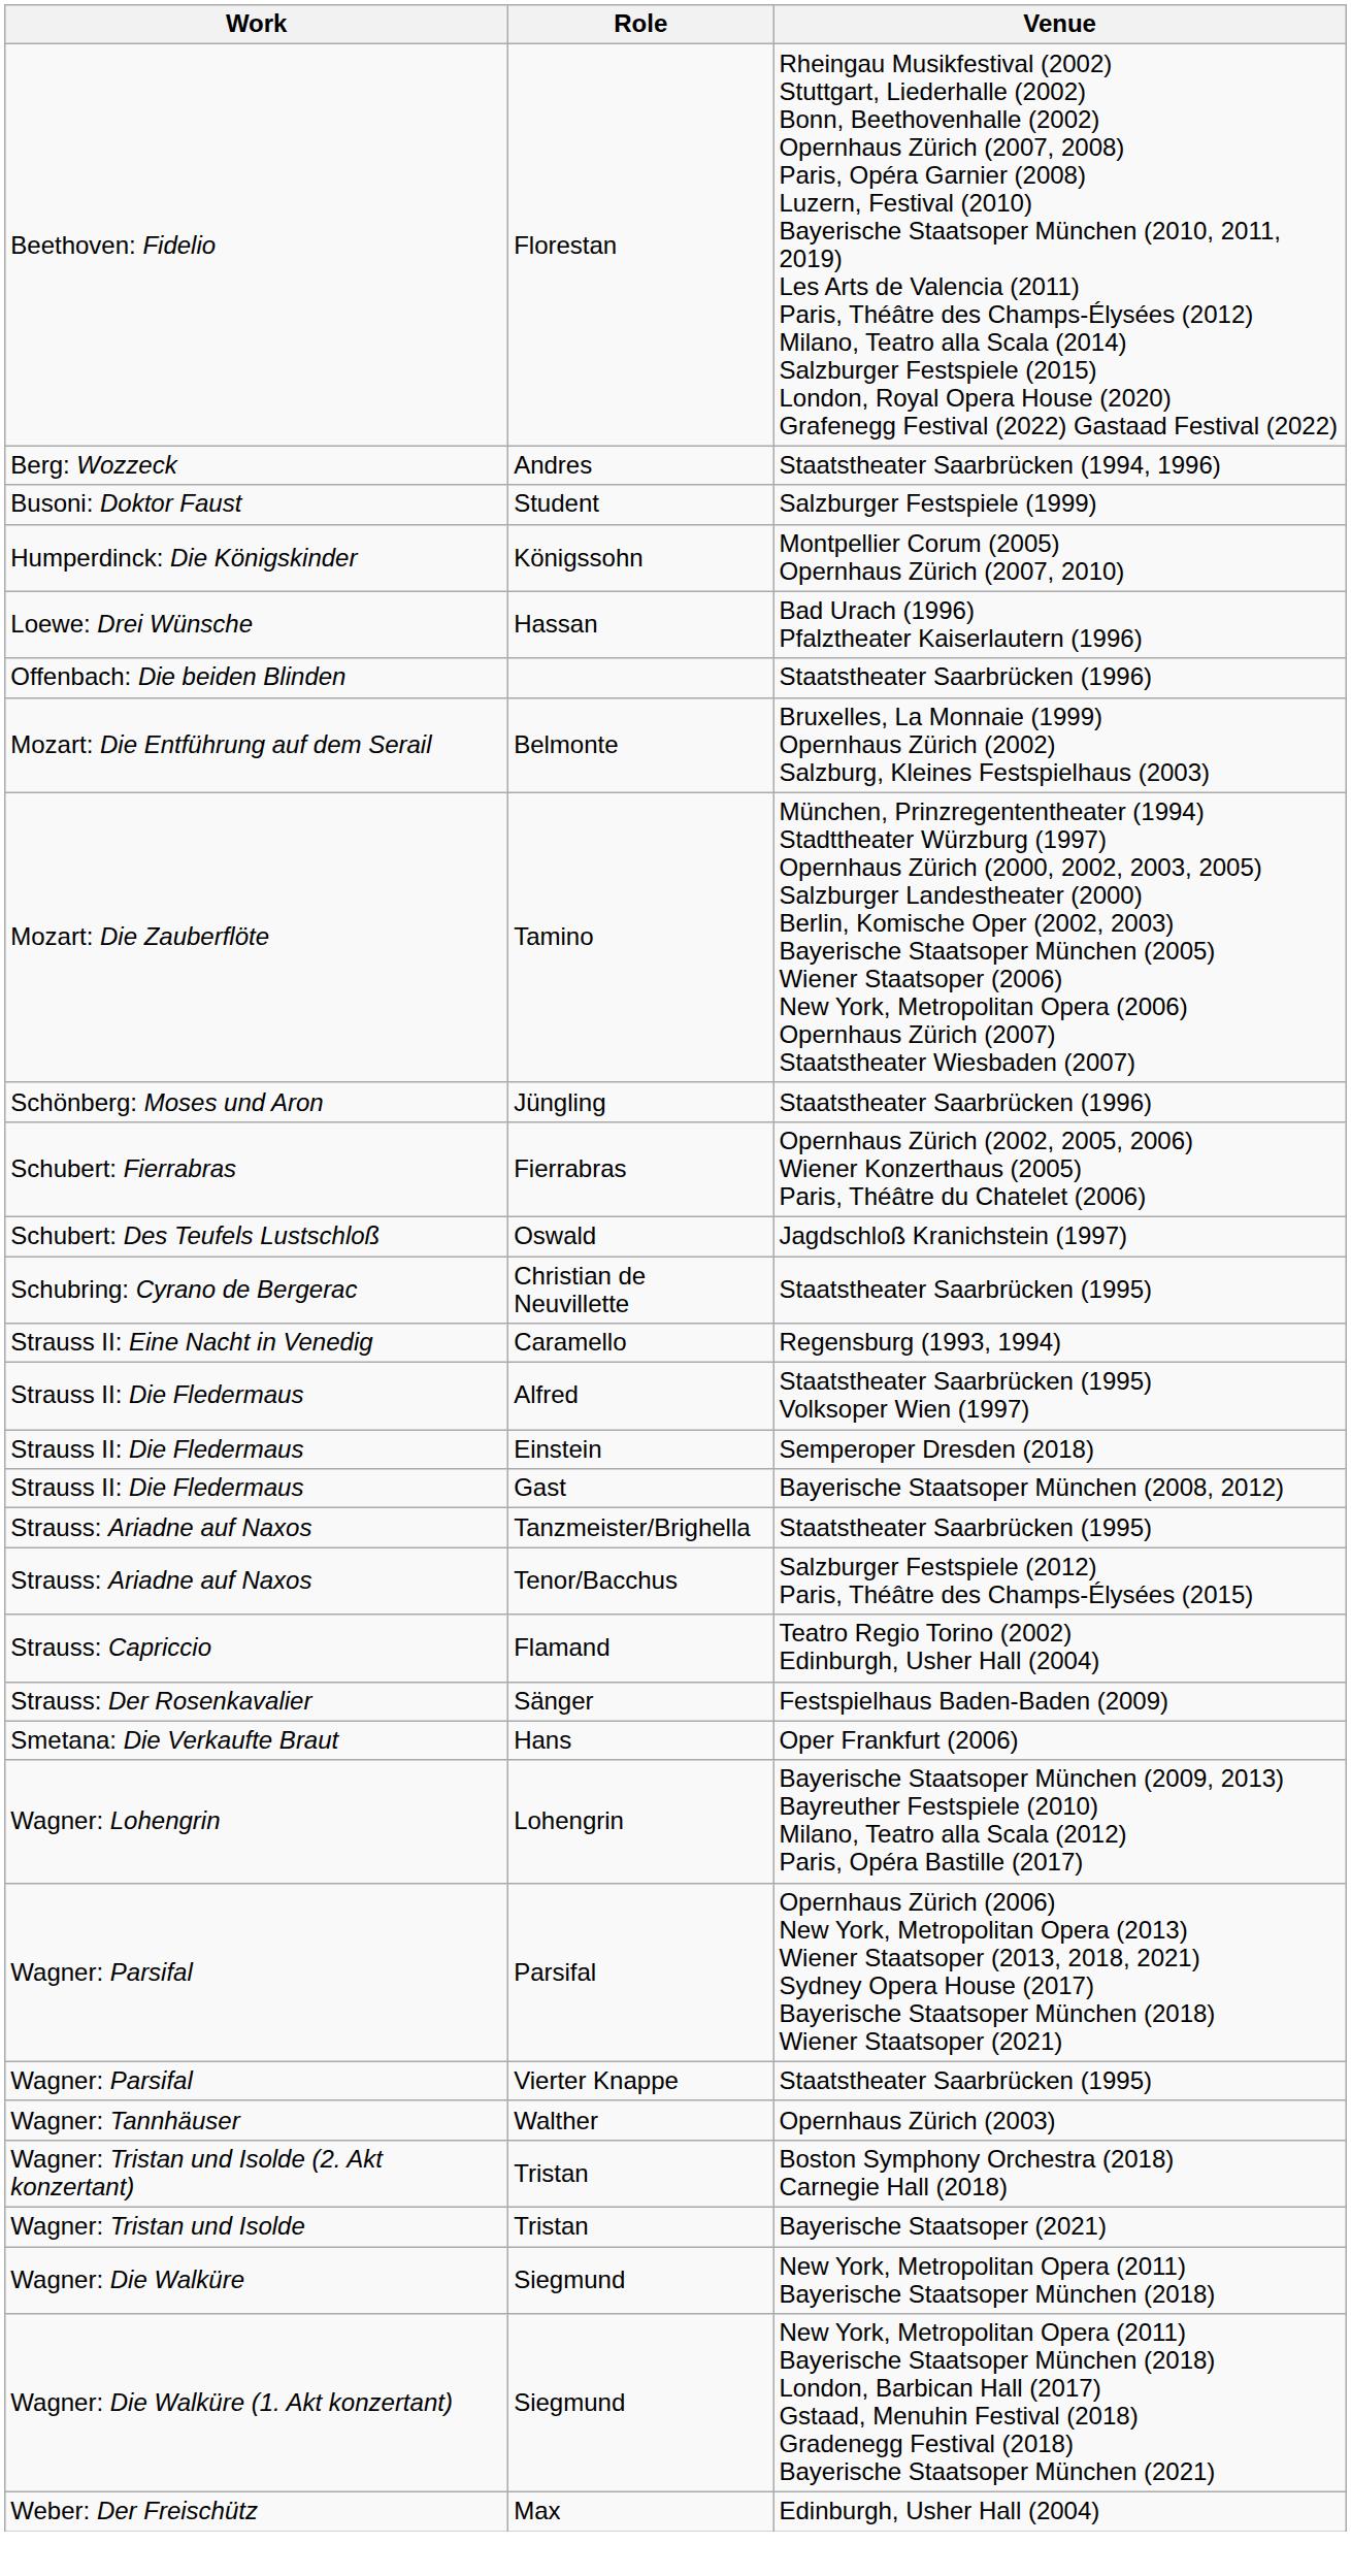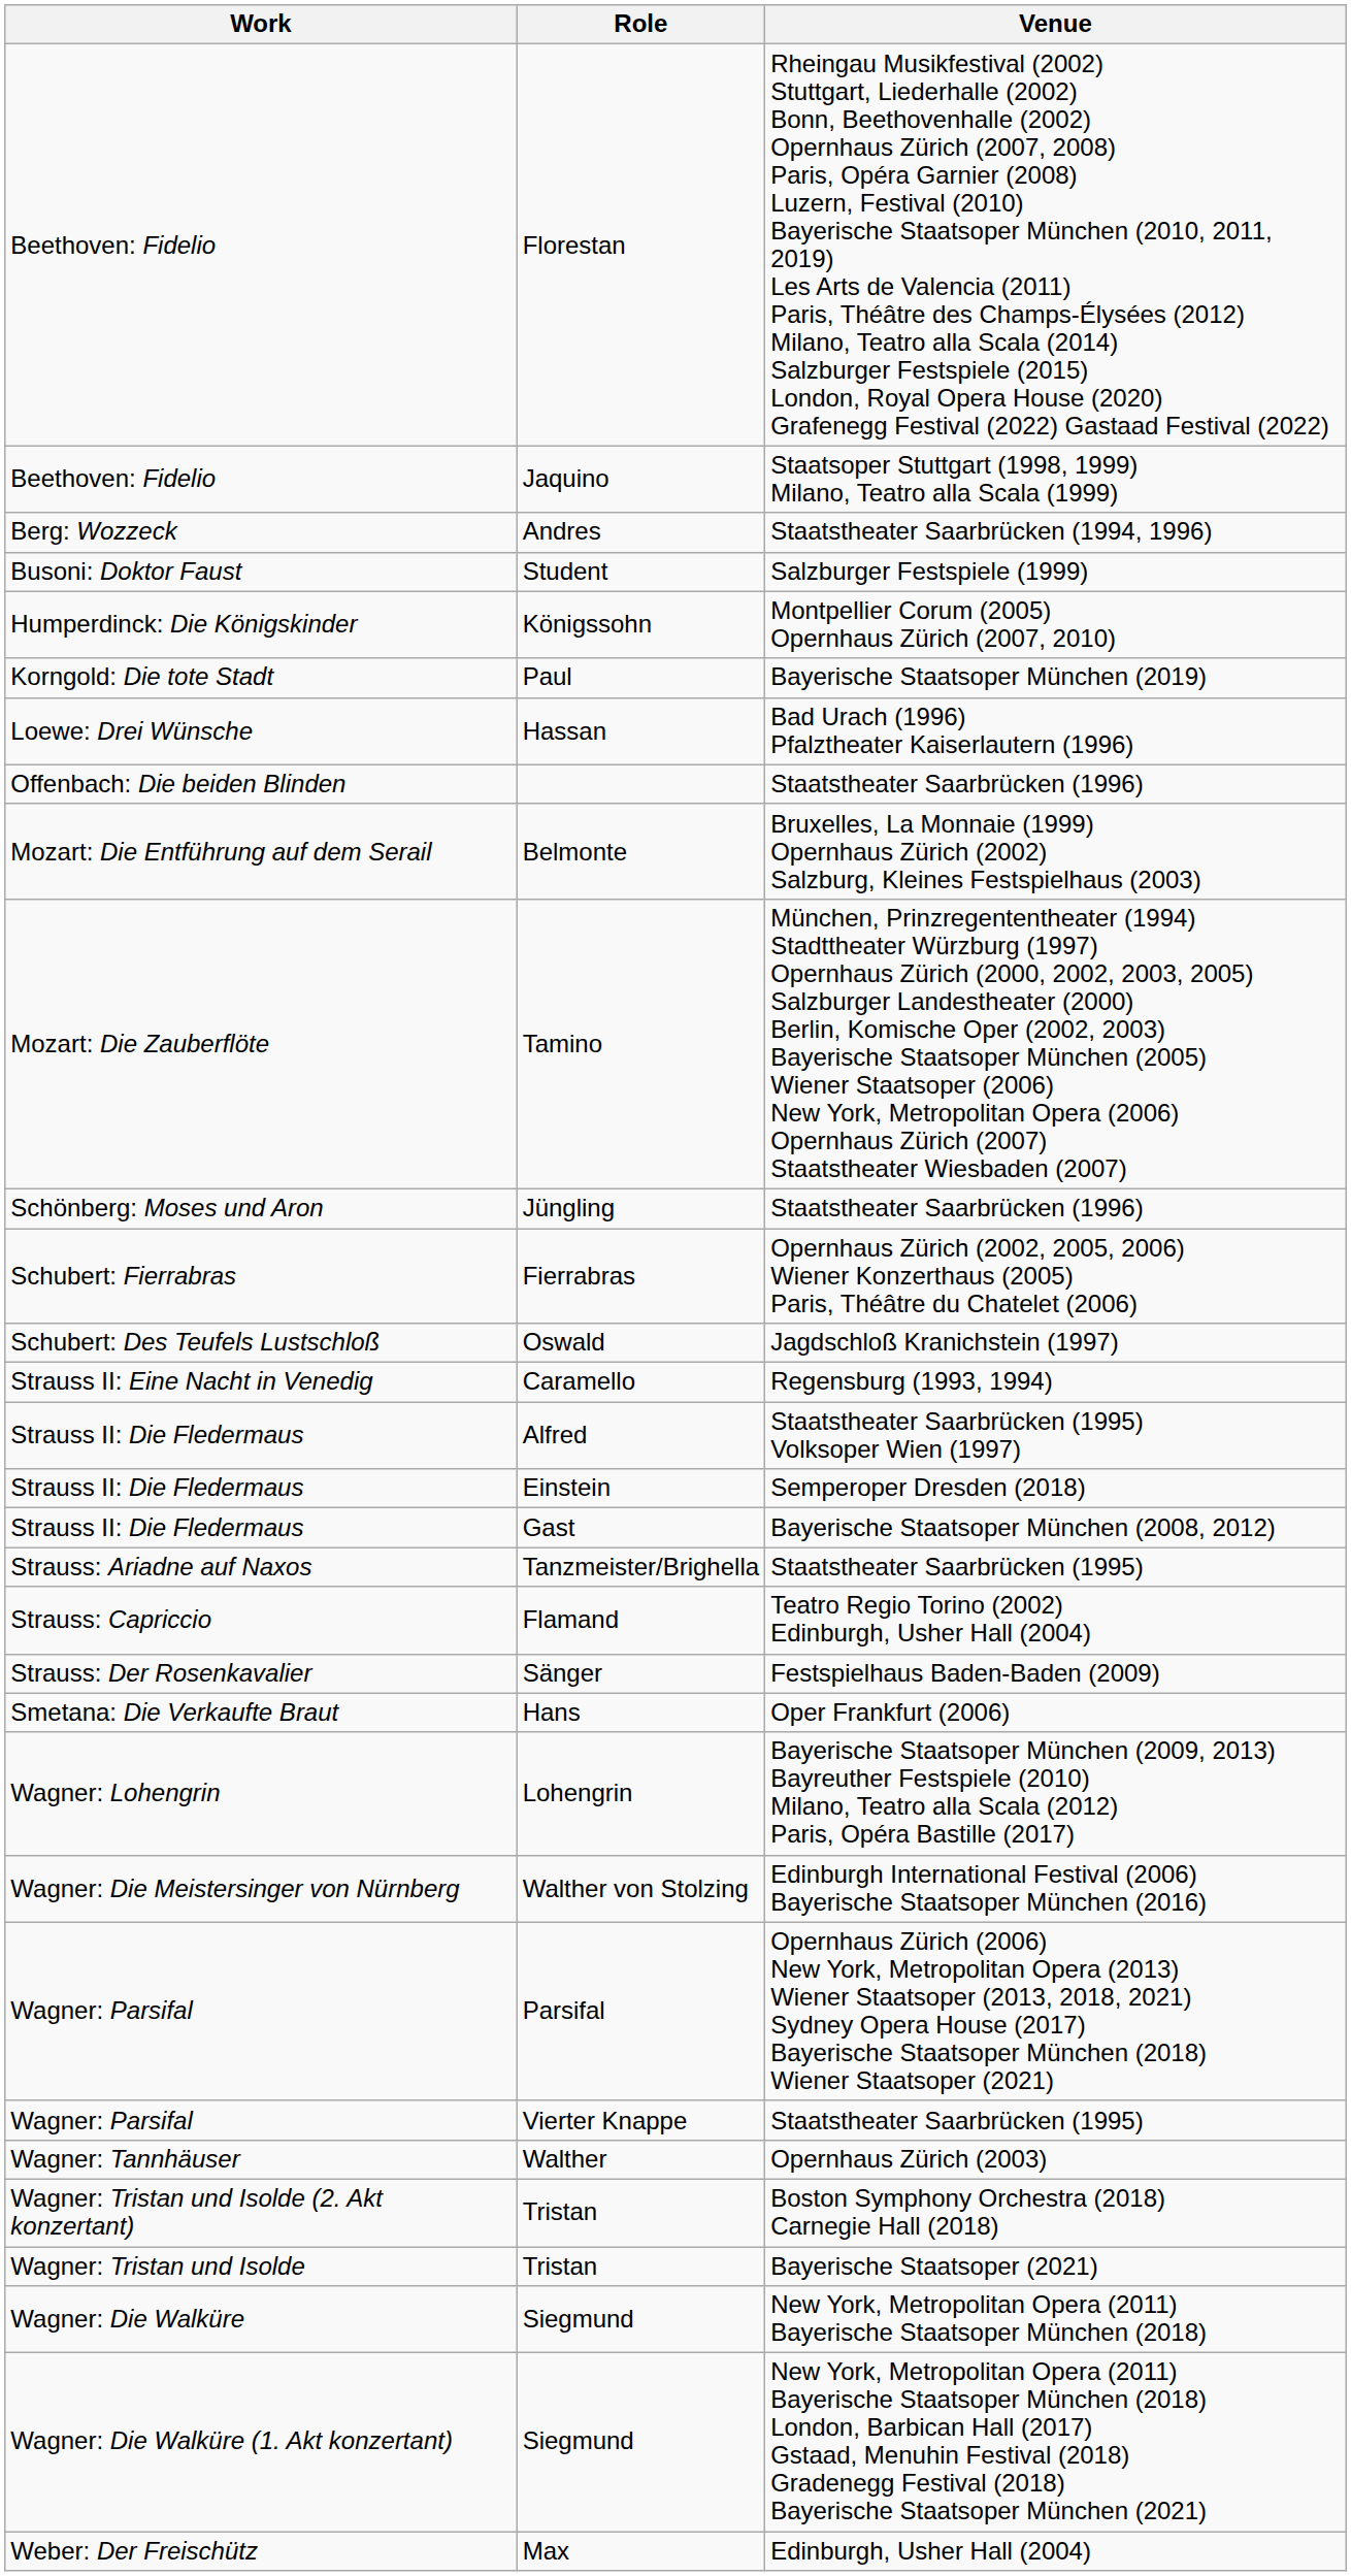+ row: Beethoven: Fidelio | Jaquino | Staatsoper Stuttgart (1998, 1999) Milano, Teatro alla Scala (1999)
+ row: Korngold: Die tote Stadt | Paul | Bayerische Staatsoper München (2019)
- row: Schubring: Cyrano de Bergerac | Christian de Neuvillette | Staatstheater Saarbrücken (1995)
- row: Strauss: Ariadne auf Naxos | Tenor/Bacchus | Salzburger Festspiele (2012) Paris, Théâtre des Champs-Élysées (2015)
+ row: Wagner: Die Meistersinger von Nürnberg | Walther von Stolzing | Edinburgh International Festival (2006) Bayerische Staatsoper München (2016)
